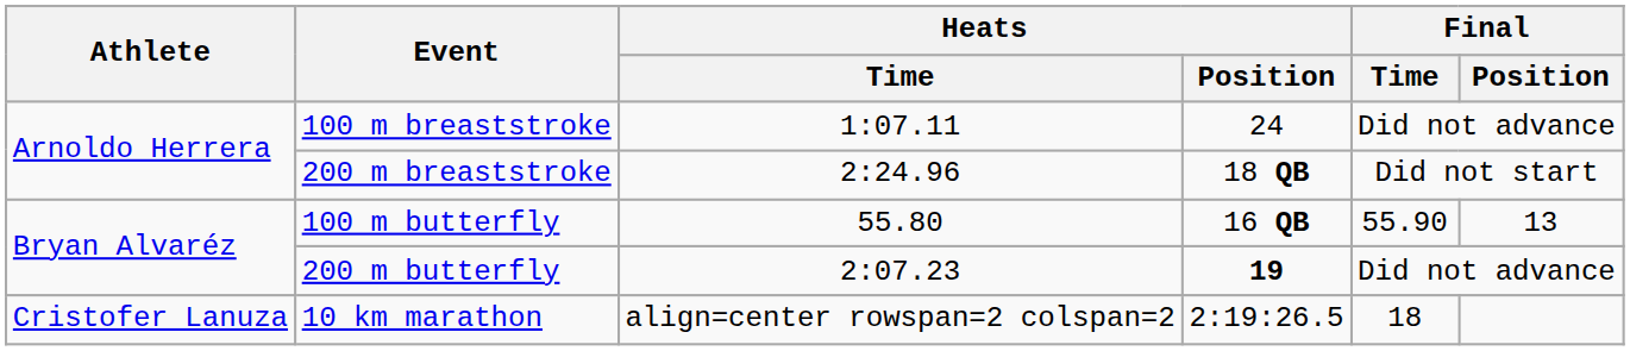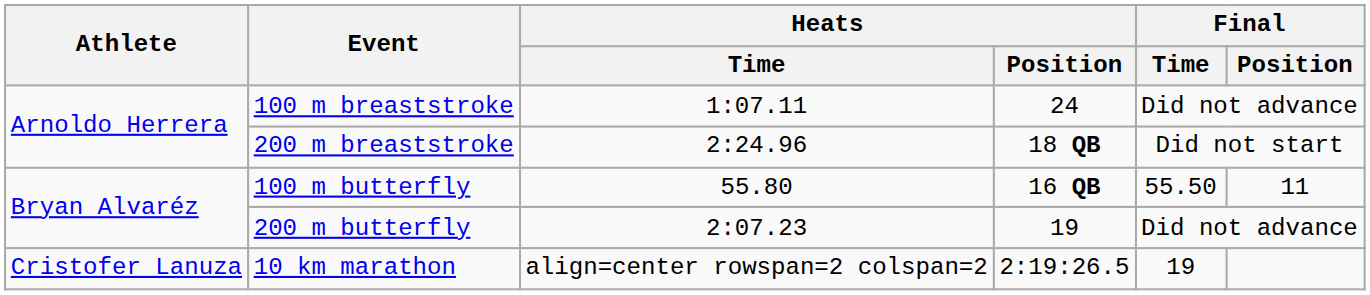100 m butterfly | Final / Time: 55.90 -> 55.50
100 m butterfly | Final / Position: 13 -> 11
200 m butterfly | Heats / Position: bold -> normal
10 km marathon | Final / Time: 18 -> 19
